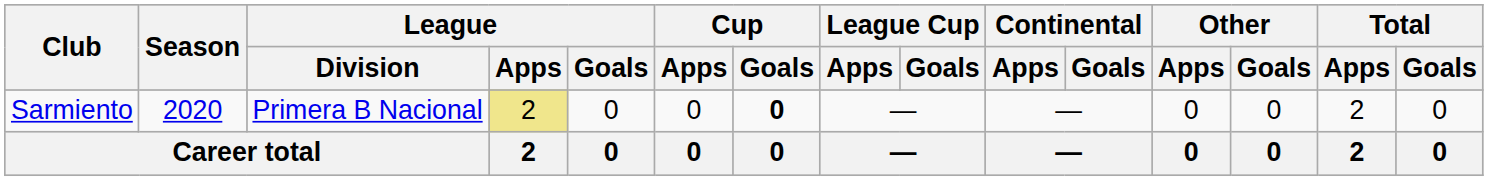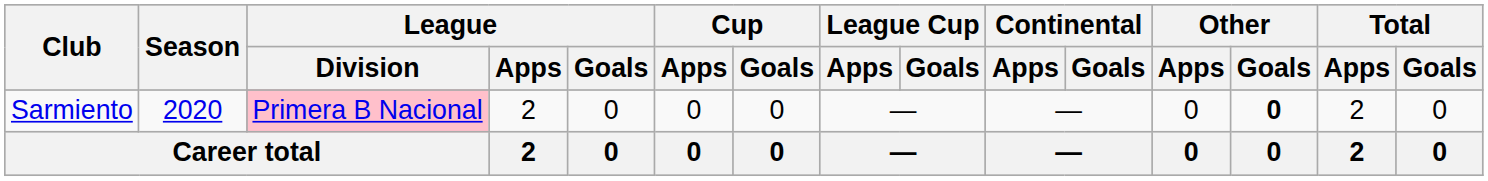Sarmiento | League / Division: no background -> pink background
Sarmiento | League / Apps: khaki background -> no background
Sarmiento | Cup / Goals: bold -> normal
Sarmiento | Other / Goals: normal -> bold
